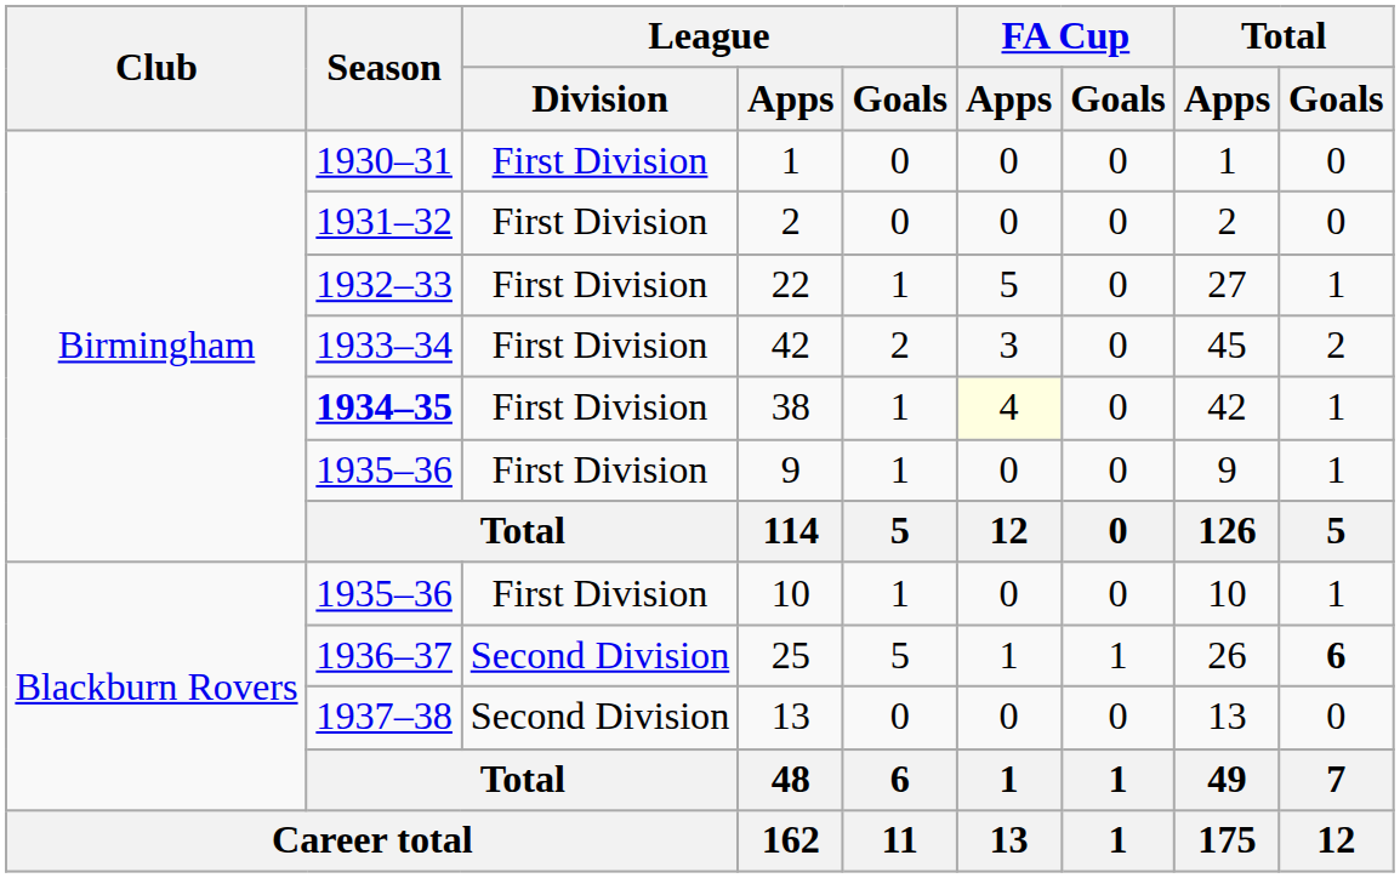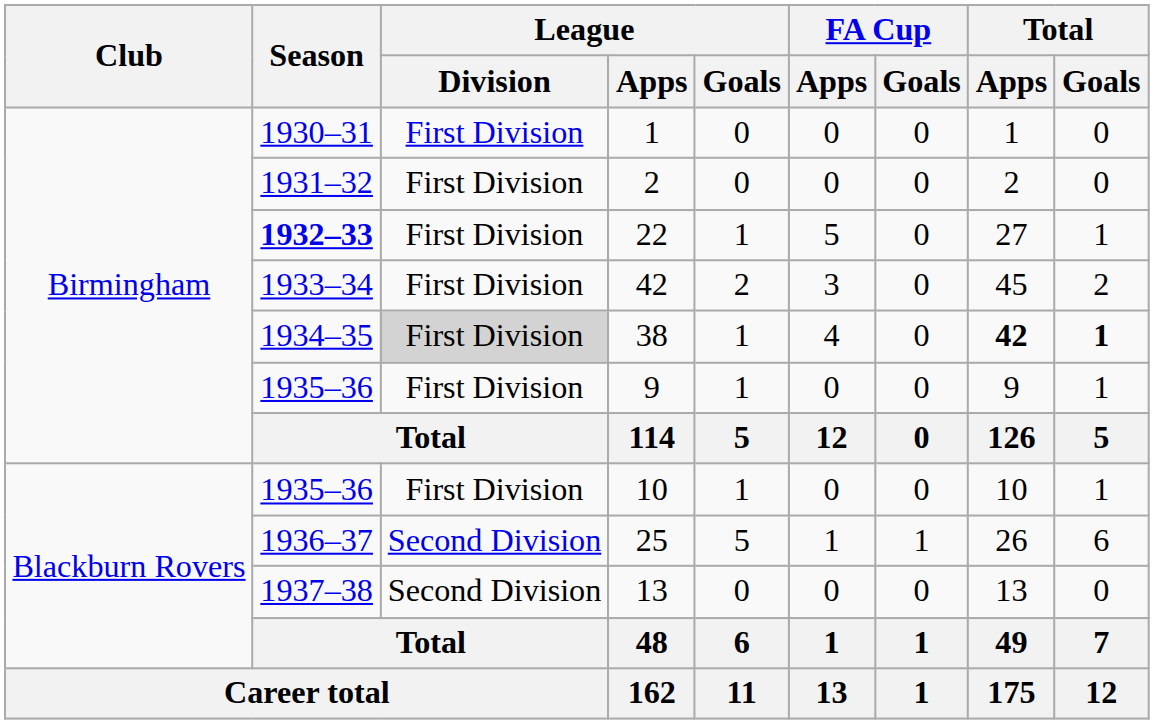22 | Season: normal -> bold
38 | Season: bold -> normal
38 | League / Division: no background -> lightgrey background
38 | FA Cup / Apps: lightyellow background -> no background
38 | Total / Apps: normal -> bold
38 | Total / Goals: normal -> bold
25 | Total / Goals: bold -> normal
